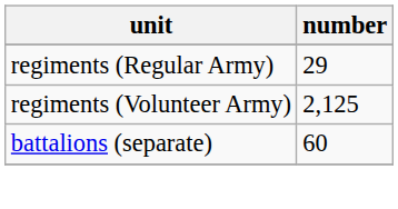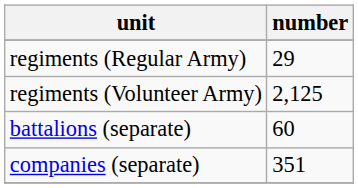+ row: companies (separate) | 351
